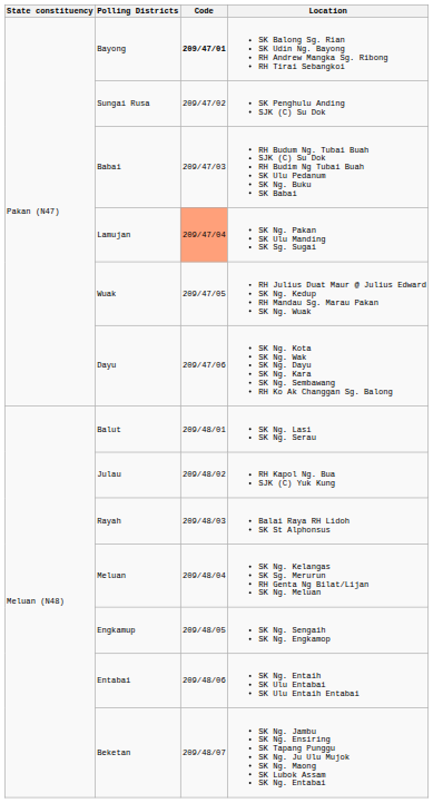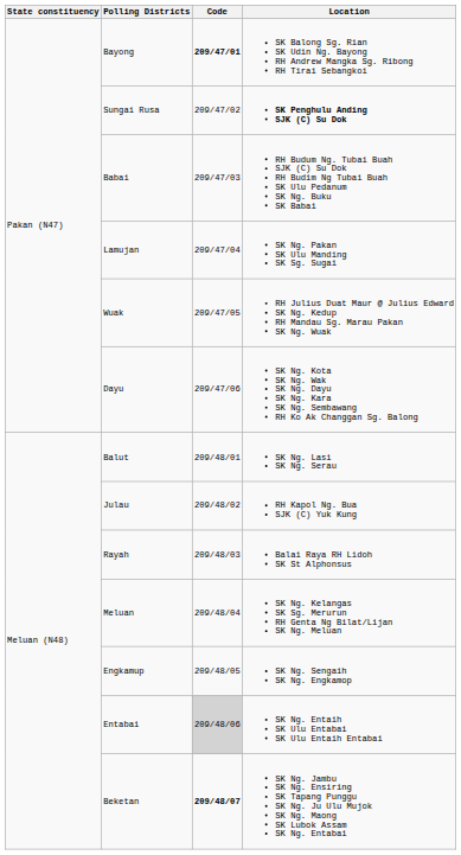Sungai Rusa | Location: normal -> bold
Lamujan | Code: lightsalmon background -> no background
Entabai | Code: no background -> lightgrey background
Beketan | Code: normal -> bold
